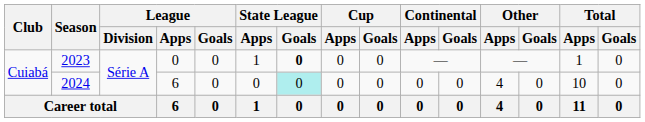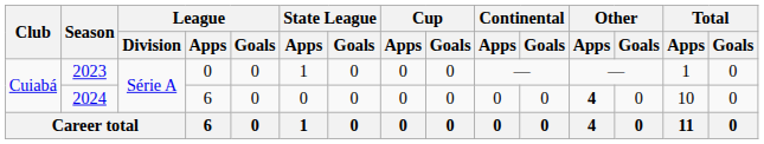2023 | State League / Goals: bold -> normal
2024 | State League / Goals: paleturquoise background -> no background
2024 | Other / Apps: normal -> bold
